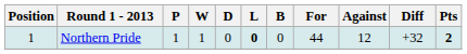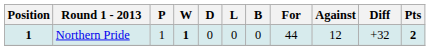Northern Pride | Position: normal -> bold
Northern Pride | W: normal -> bold
Northern Pride | L: bold -> normal
